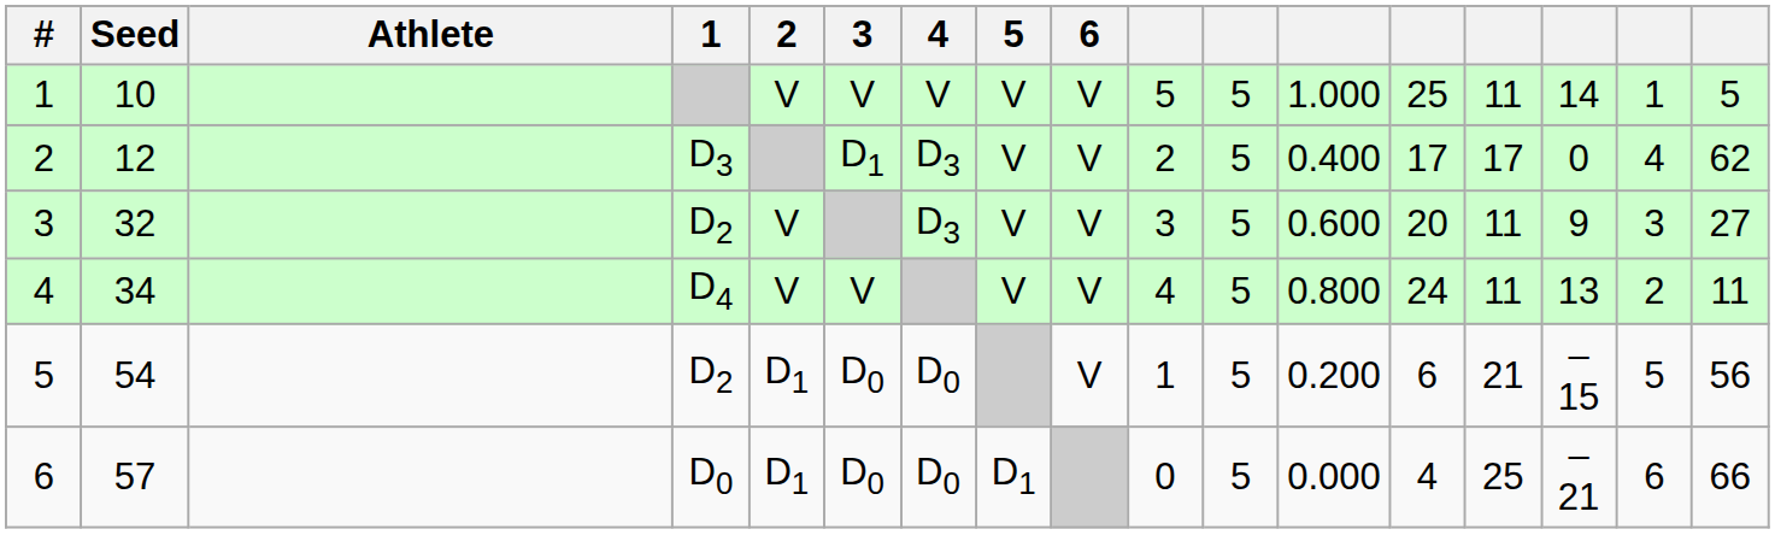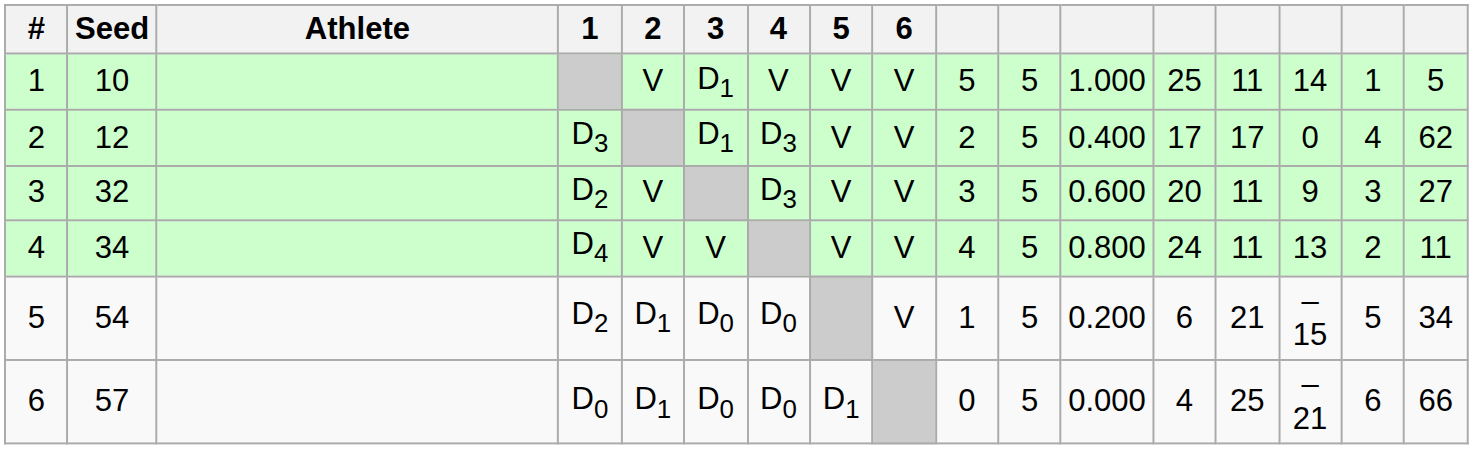row 2 | 3: V -> D1
row 6 | column 17: 56 -> 34
